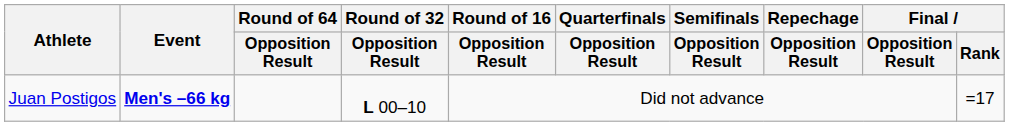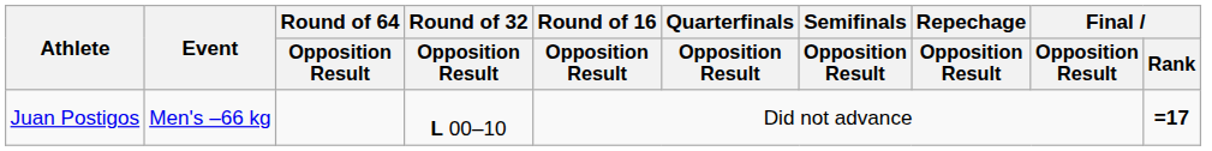Juan Postigos | Event: bold -> normal
Juan Postigos | Final / Rank: normal -> bold
